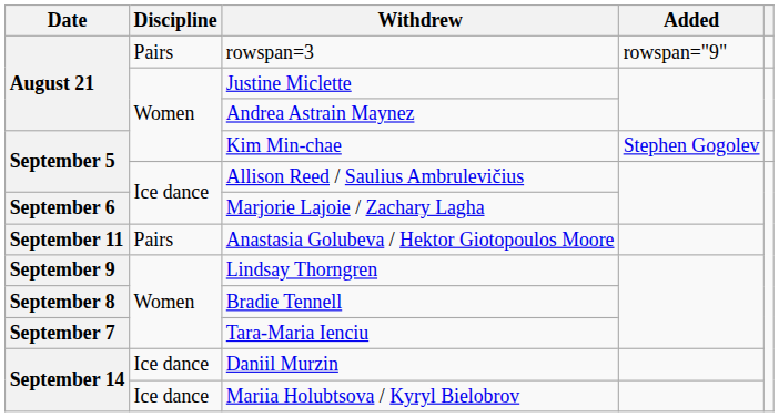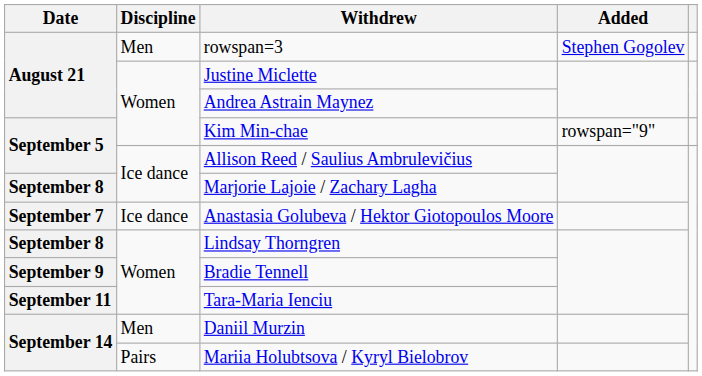rowspan=3 | Discipline: Pairs -> Men
rowspan=3 | Added: rowspan="9" -> Stephen Gogolev
Kim Min-chae | Added: Stephen Gogolev -> rowspan="9"
Marjorie Lajoie / Zachary Lagha | Date: September 6 -> September 8
Anastasia Golubeva / Hektor Giotopoulos Moore | Date: September 11 -> September 7
Anastasia Golubeva / Hektor Giotopoulos Moore | Discipline: Pairs -> Ice dance
Lindsay Thorngren | Date: September 9 -> September 8
Bradie Tennell | Date: September 8 -> September 9
Tara-Maria Ienciu | Date: September 7 -> September 11
Daniil Murzin | Discipline: Ice dance -> Men
Mariia Holubtsova / Kyryl Bielobrov | Discipline: Ice dance -> Pairs
